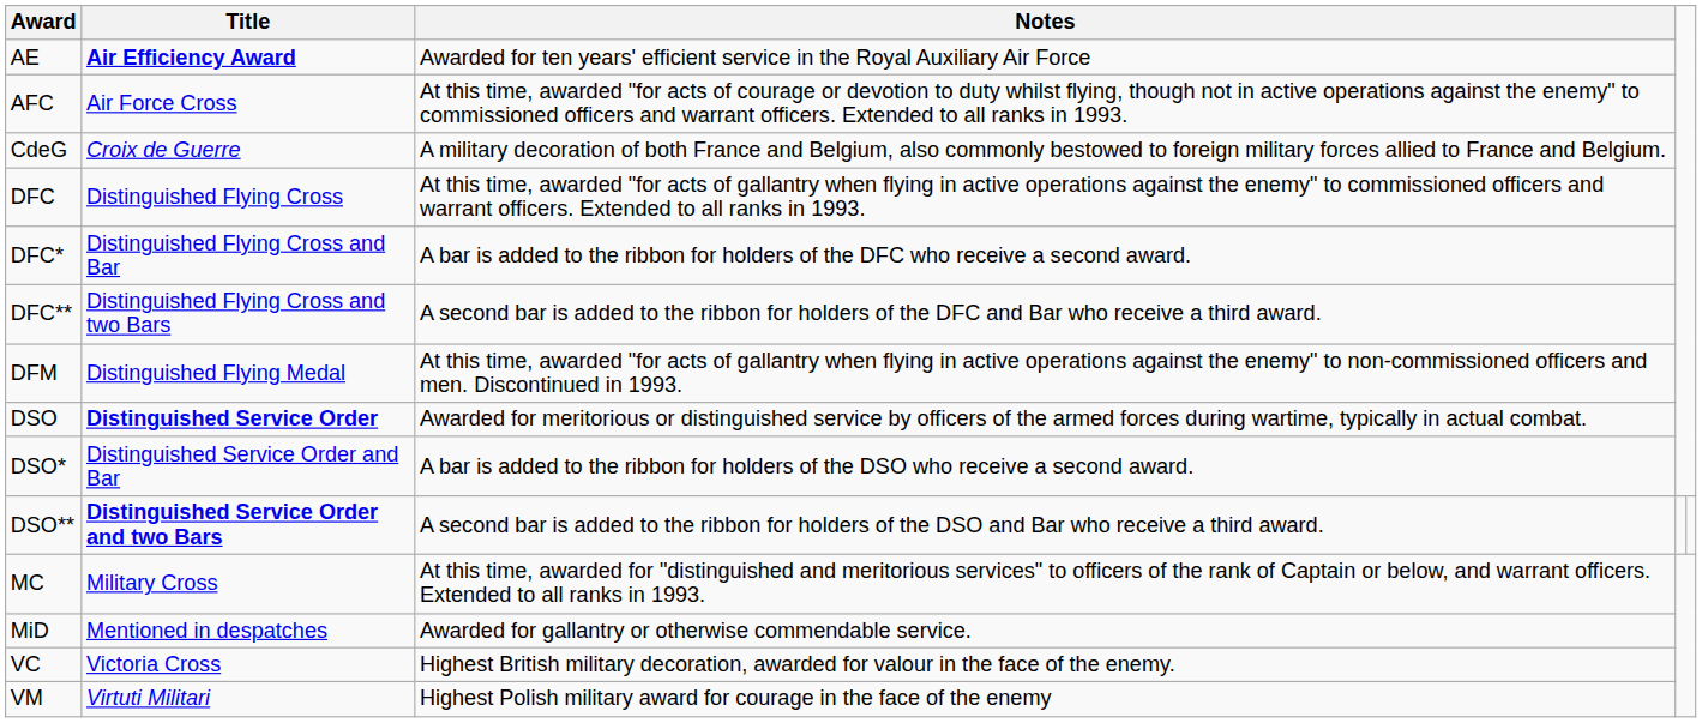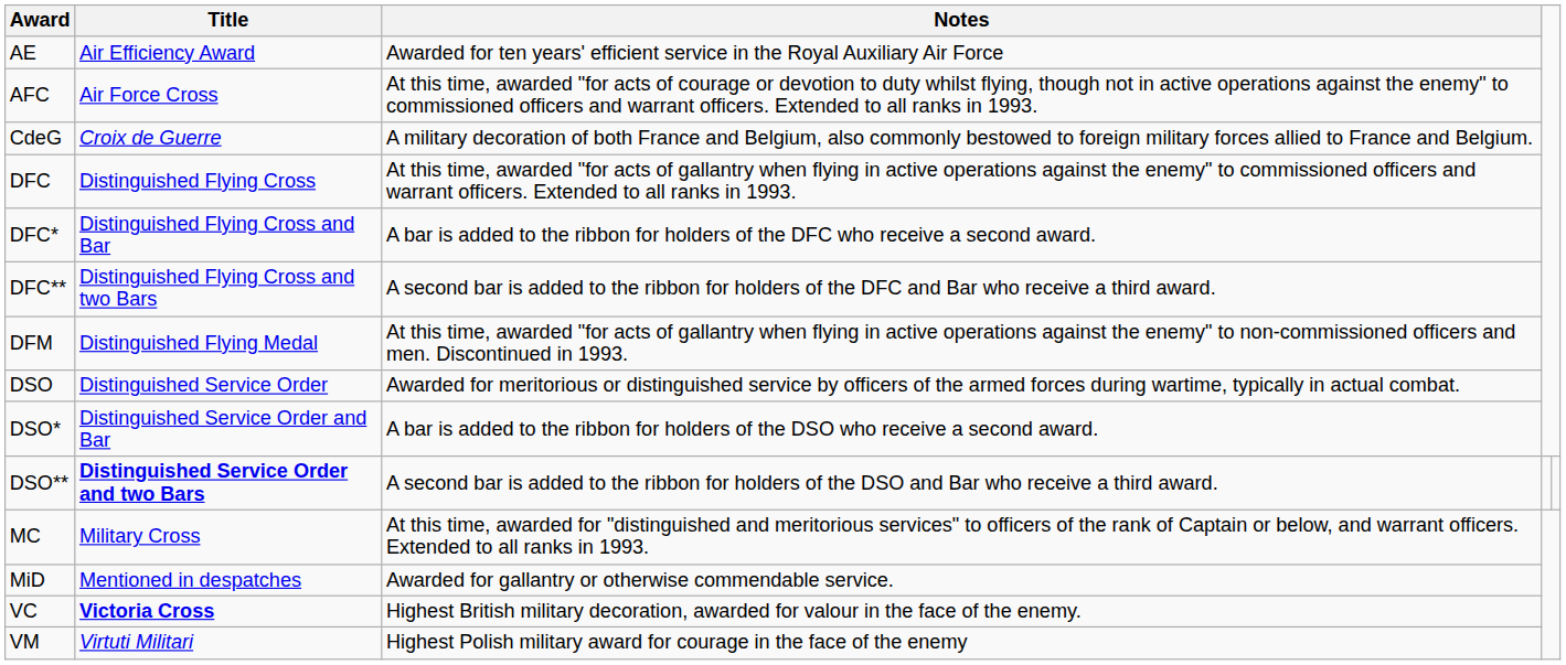AE | Title: bold -> normal
DSO | Title: bold -> normal
VC | Title: normal -> bold
